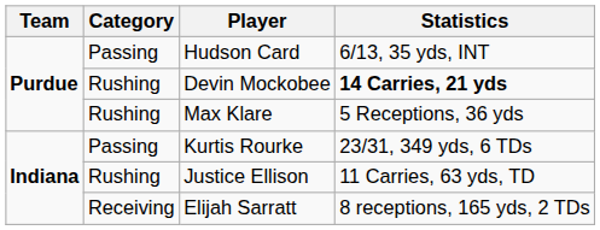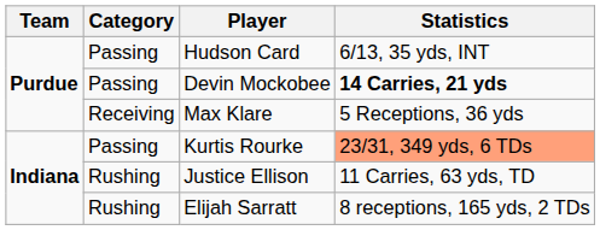Devin Mockobee | Category: Rushing -> Passing
Max Klare | Category: Rushing -> Receiving
Kurtis Rourke | Statistics: no background -> lightsalmon background
Elijah Sarratt | Category: Receiving -> Rushing
